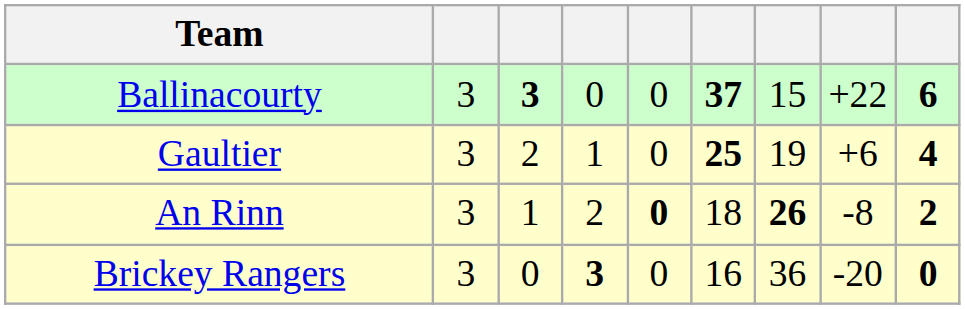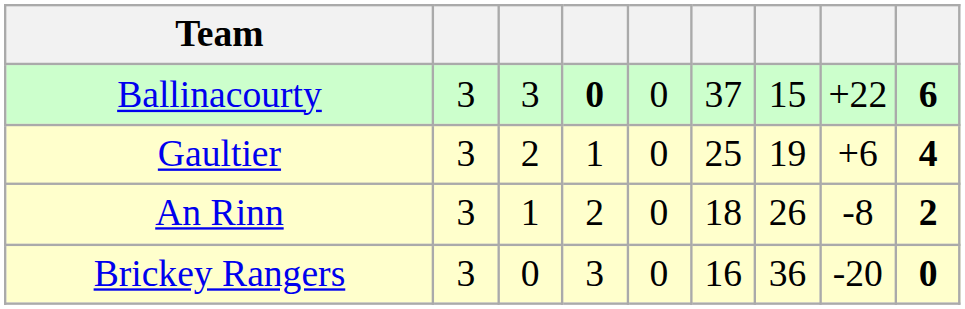Ballinacourty | column 3: bold -> normal
Ballinacourty | column 4: normal -> bold
Ballinacourty | column 6: bold -> normal
Gaultier | column 6: bold -> normal
An Rinn | column 5: bold -> normal
An Rinn | column 7: bold -> normal
Brickey Rangers | column 4: bold -> normal
